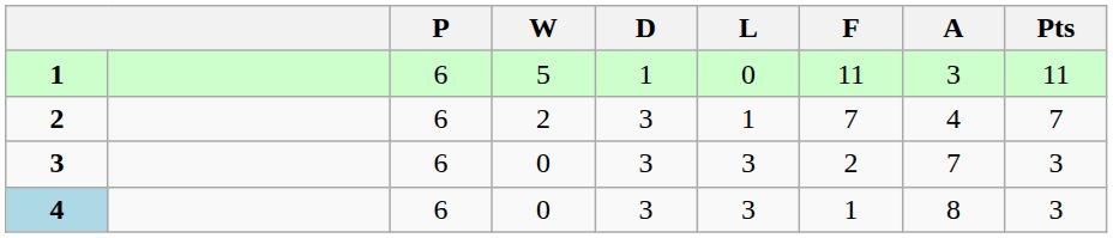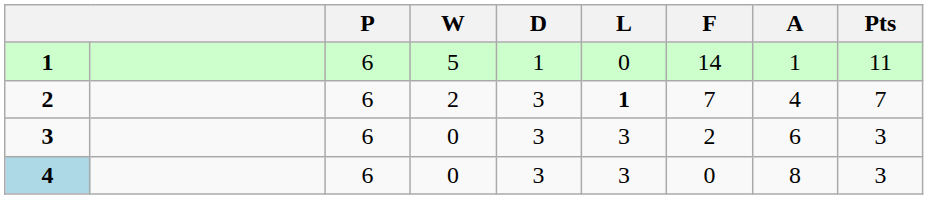row 2 | F: 11 -> 14
row 2 | A: 3 -> 1
row 3 | L: normal -> bold
row 4 | A: 7 -> 6
row 5 | F: 1 -> 0
